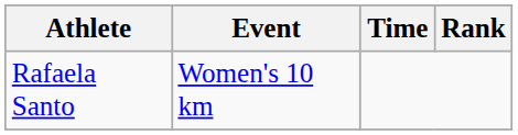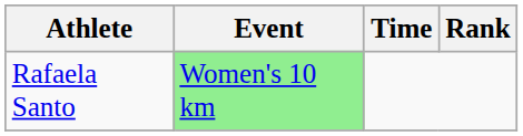Rafaela Santo | Event: no background -> lightgreen background
